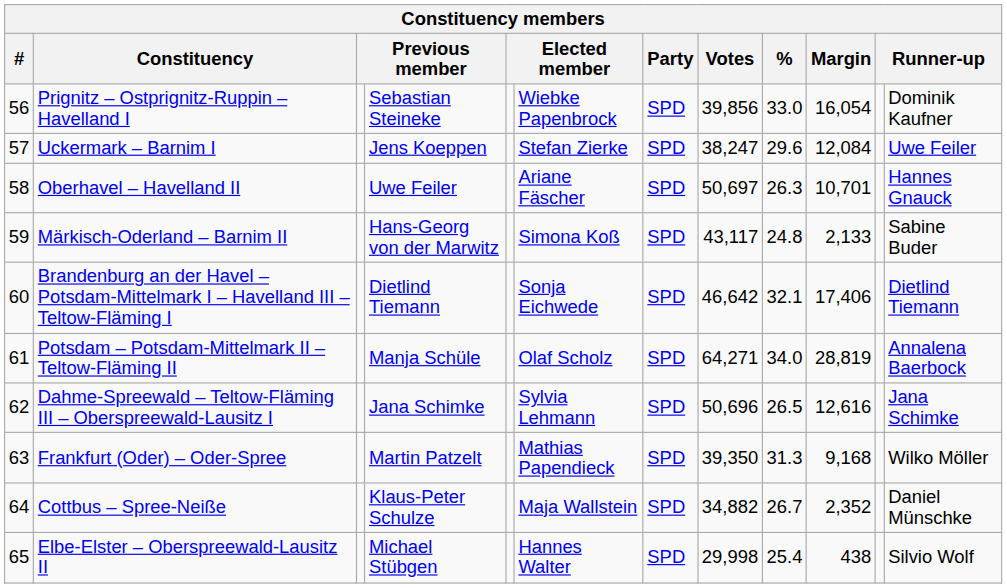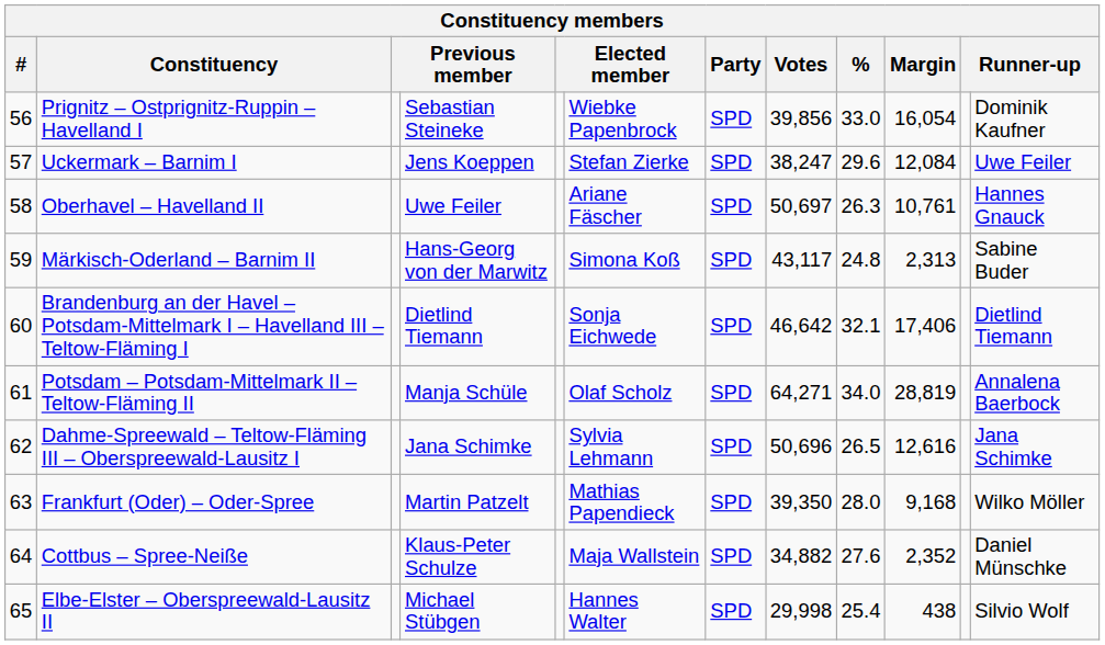Oberhavel – Havelland II | Margin: 10,701 -> 10,761
Märkisch-Oderland – Barnim II | Margin: 2,133 -> 2,313
Frankfurt (Oder) – Oder-Spree | %: 31.3 -> 28.0
Cottbus – Spree-Neiße | %: 26.7 -> 27.6
